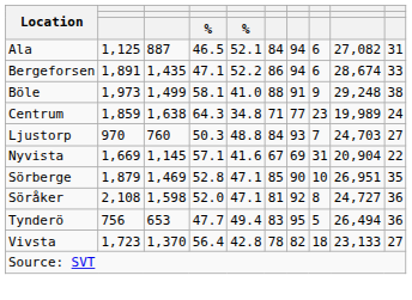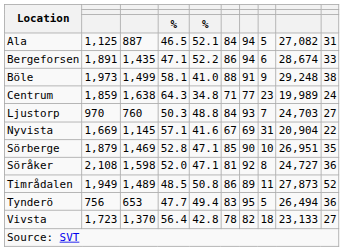Ala | column 8: 6 -> 5
+ row: Timrådalen | 1,949 | 1,489 | 48.5 | 50.8 | 86 | 89 | 11 | 27,873 | 52
